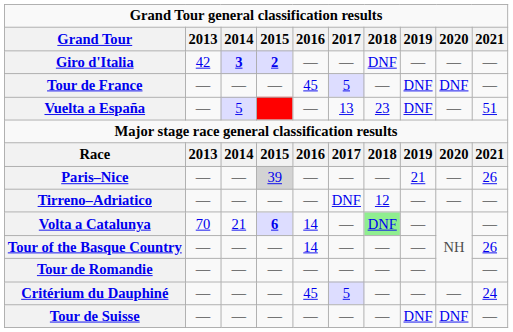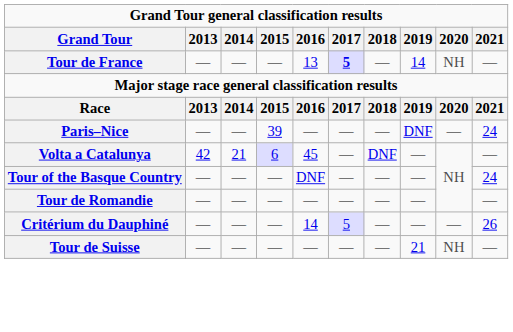- row: Giro d'Italia | 42 | 3 | 2 | — | — | DNF | — | — | —
Tour de France | 2016: 45 -> 13
Tour de France | 2017: normal -> bold
Tour de France | 2019: DNF -> 14
Tour de France | 2020: DNF -> NH
- row: Vuelta a España | — | 5 | — | 13 | 23 | DNF | — | 51
Paris–Nice | 2015: lightgrey background -> no background
Paris–Nice | 2019: 21 -> DNF
Paris–Nice | 2021: 26 -> 24
- row: Tirreno–Adriatico | — | — | — | — | DNF | 12 | — | — | —
Volta a Catalunya | 2013: 70 -> 42
Volta a Catalunya | 2015: bold -> normal
Volta a Catalunya | 2016: 14 -> 45
Volta a Catalunya | 2018: lightgreen background -> no background
Tour of the Basque Country | 2016: 14 -> DNF
Tour of the Basque Country | 2021: 26 -> 24
Critérium du Dauphiné | 2016: 45 -> 14
Critérium du Dauphiné | 2021: 24 -> 26
Tour de Suisse | 2019: DNF -> 21
Tour de Suisse | 2020: DNF -> NH
